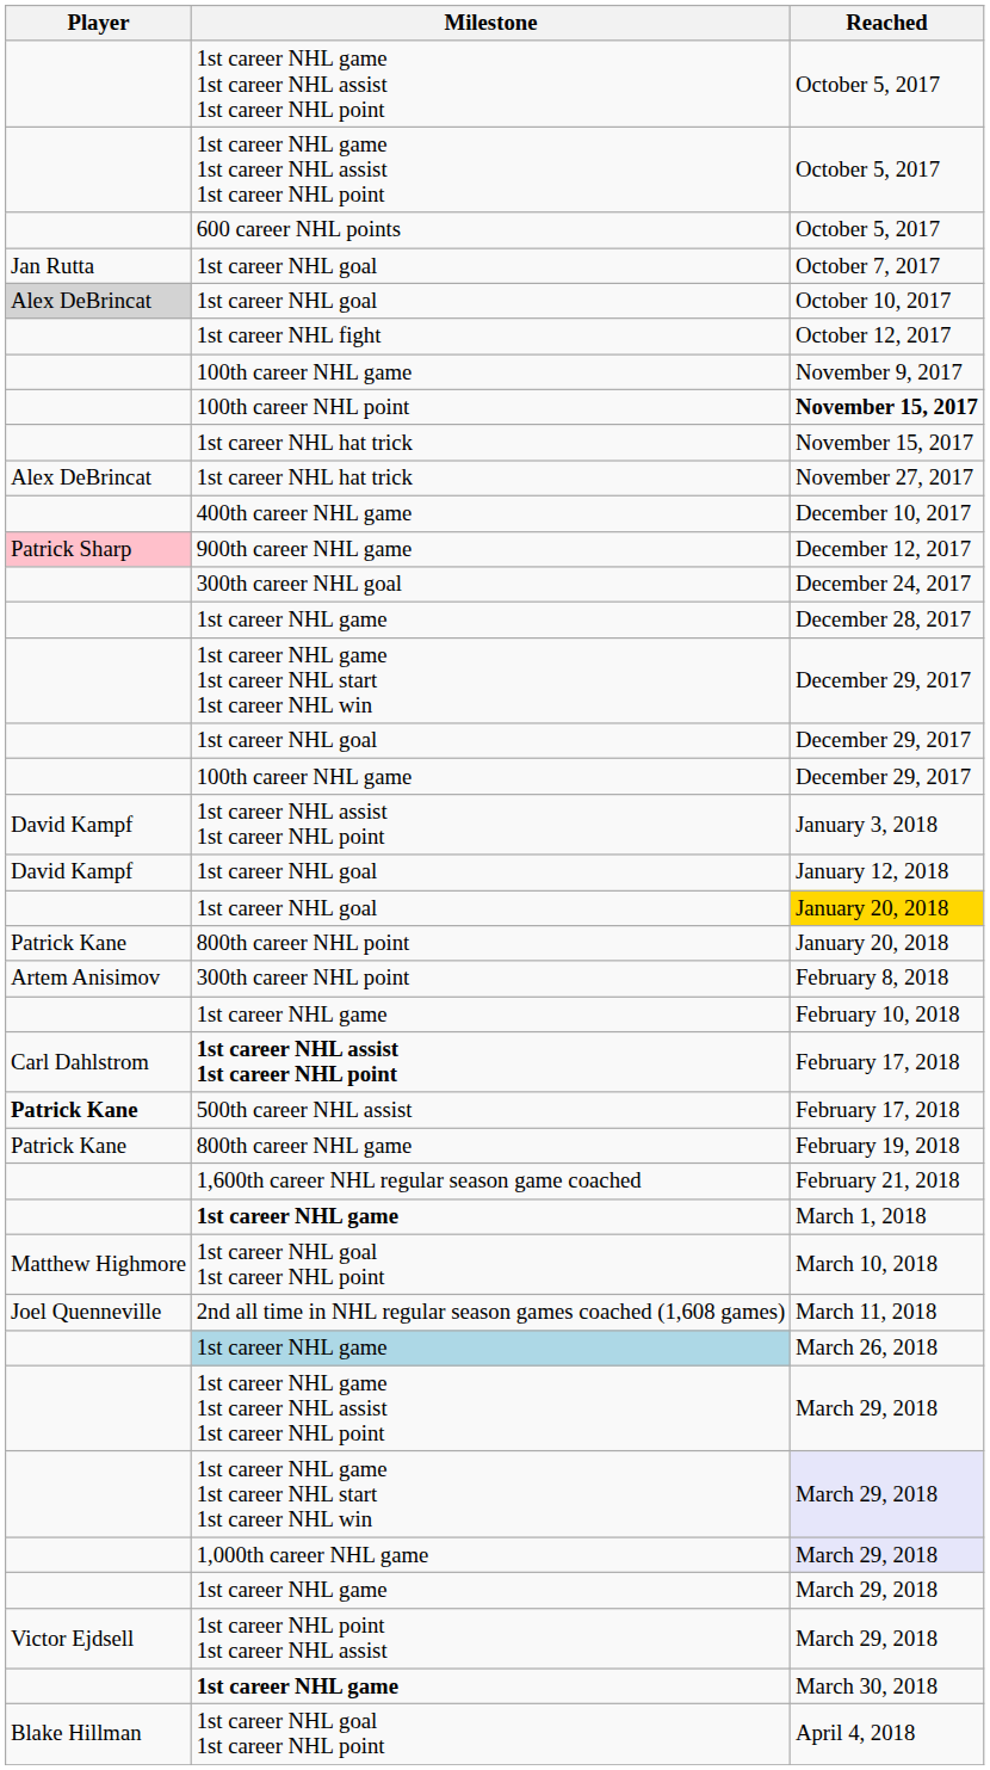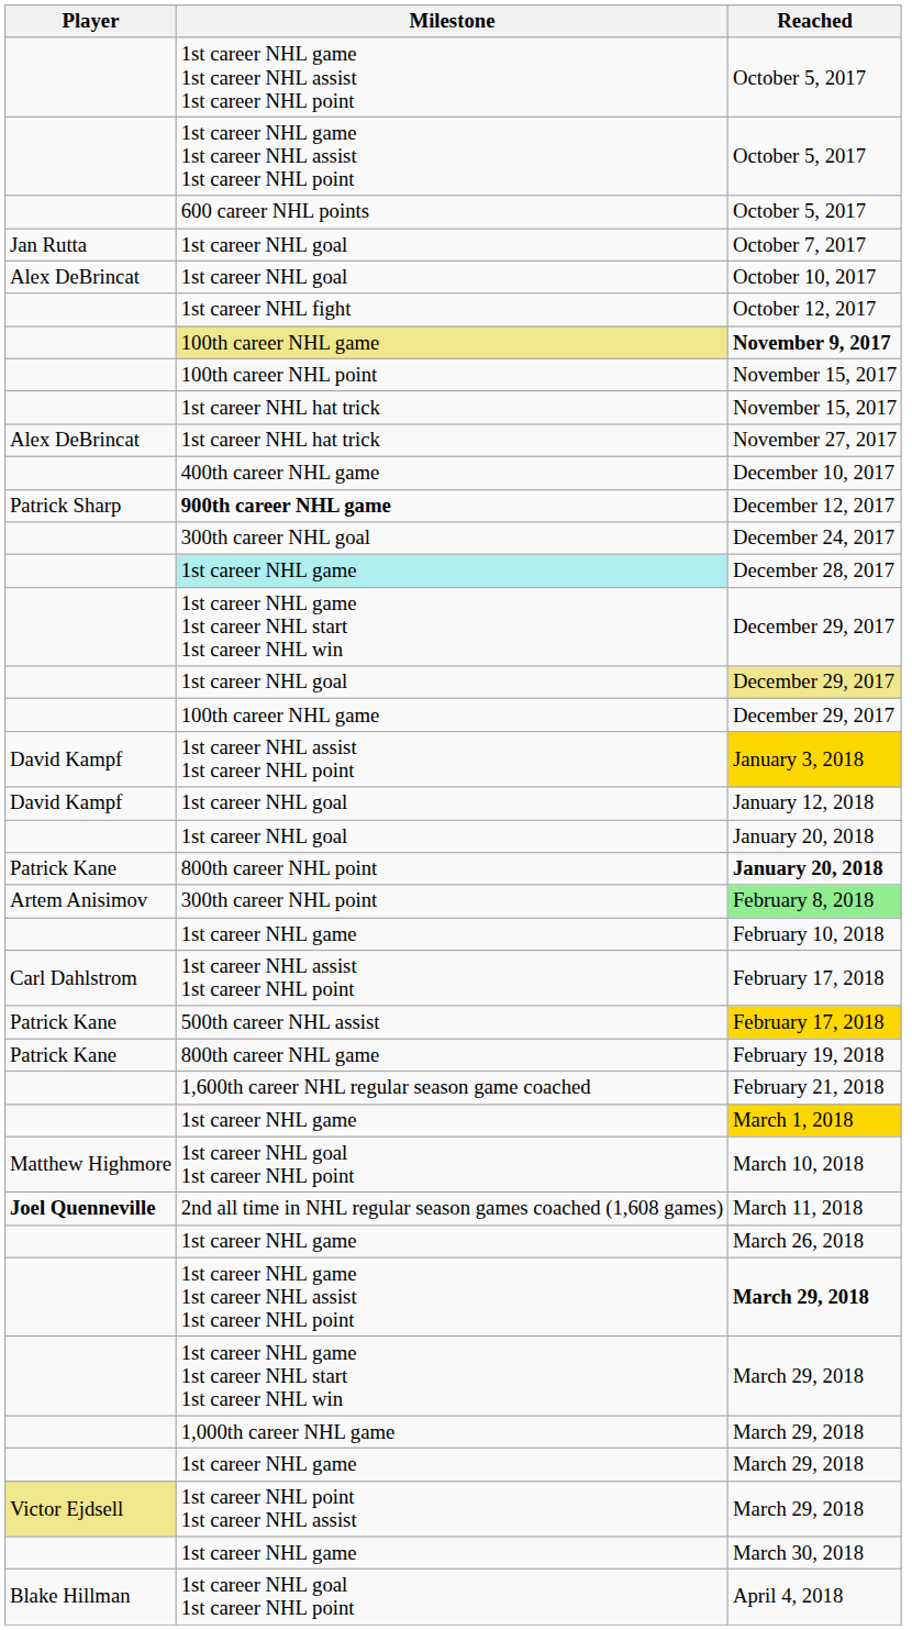row 6 | Player: lightgrey background -> no background
row 8 | Milestone: no background -> khaki background
row 8 | Reached: normal -> bold
row 9 | Reached: bold -> normal
row 13 | Player: pink background -> no background
row 13 | Milestone: normal -> bold
row 15 | Milestone: no background -> paleturquoise background
row 17 | Reached: no background -> khaki background
row 19 | Reached: no background -> gold background
row 21 | Reached: gold background -> no background
row 22 | Reached: normal -> bold
row 23 | Reached: no background -> lightgreen background
row 25 | Milestone: bold -> normal
row 26 | Player: bold -> normal
row 26 | Reached: no background -> gold background
row 29 | Milestone: bold -> normal
row 29 | Reached: no background -> gold background
row 31 | Player: normal -> bold
row 32 | Milestone: lightblue background -> no background
row 33 | Reached: normal -> bold
row 34 | Reached: lavender background -> no background
row 35 | Reached: lavender background -> no background
row 37 | Player: no background -> khaki background
row 38 | Milestone: bold -> normal
